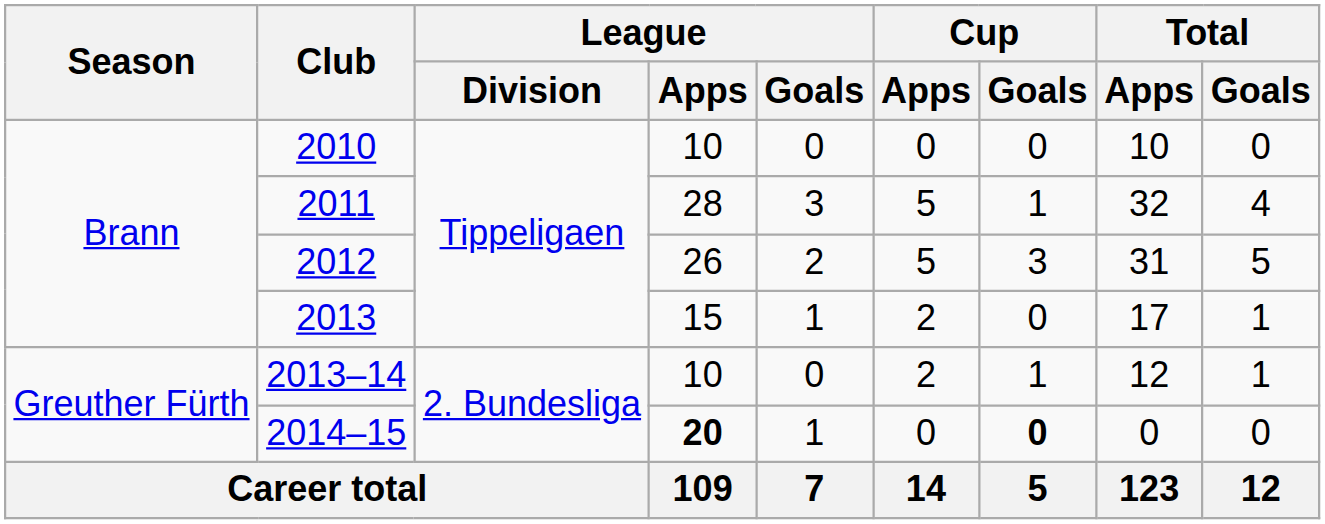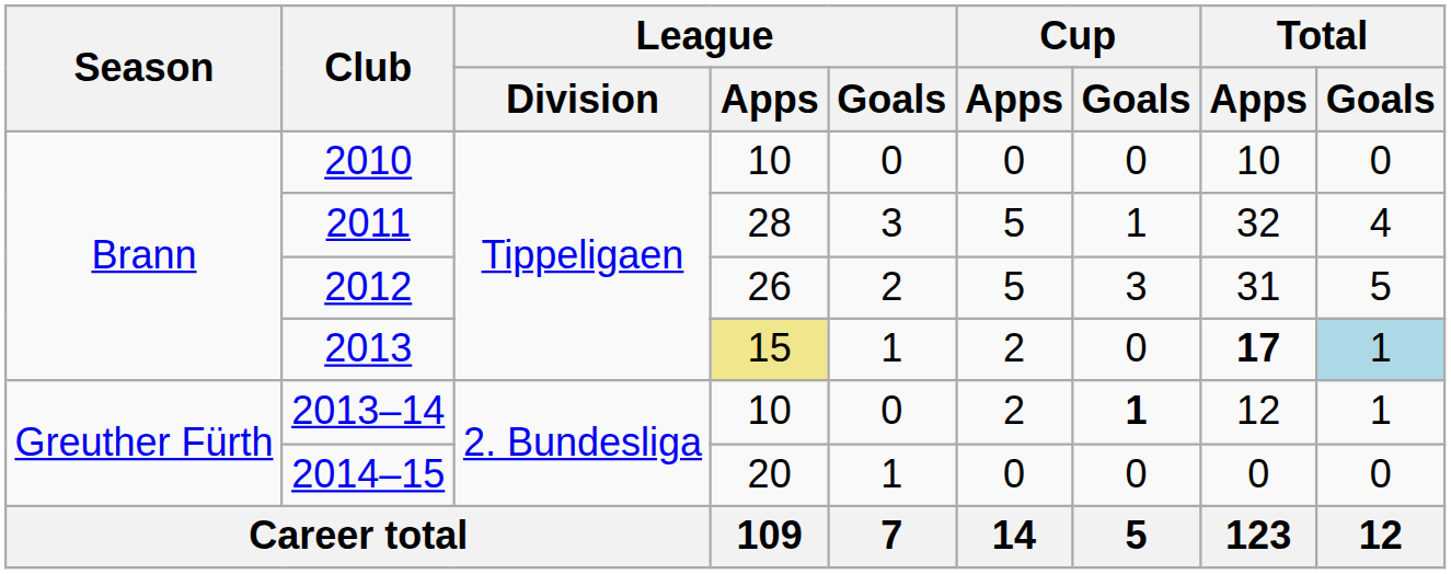2013 | League / Apps: no background -> khaki background
2013 | Total / Apps: normal -> bold
2013 | Total / Goals: no background -> lightblue background
2013–14 | Cup / Goals: normal -> bold
2014–15 | League / Apps: bold -> normal
2014–15 | Cup / Goals: bold -> normal
